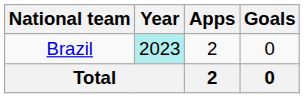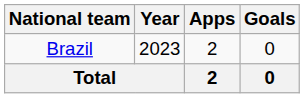Brazil | Year: paleturquoise background -> no background
